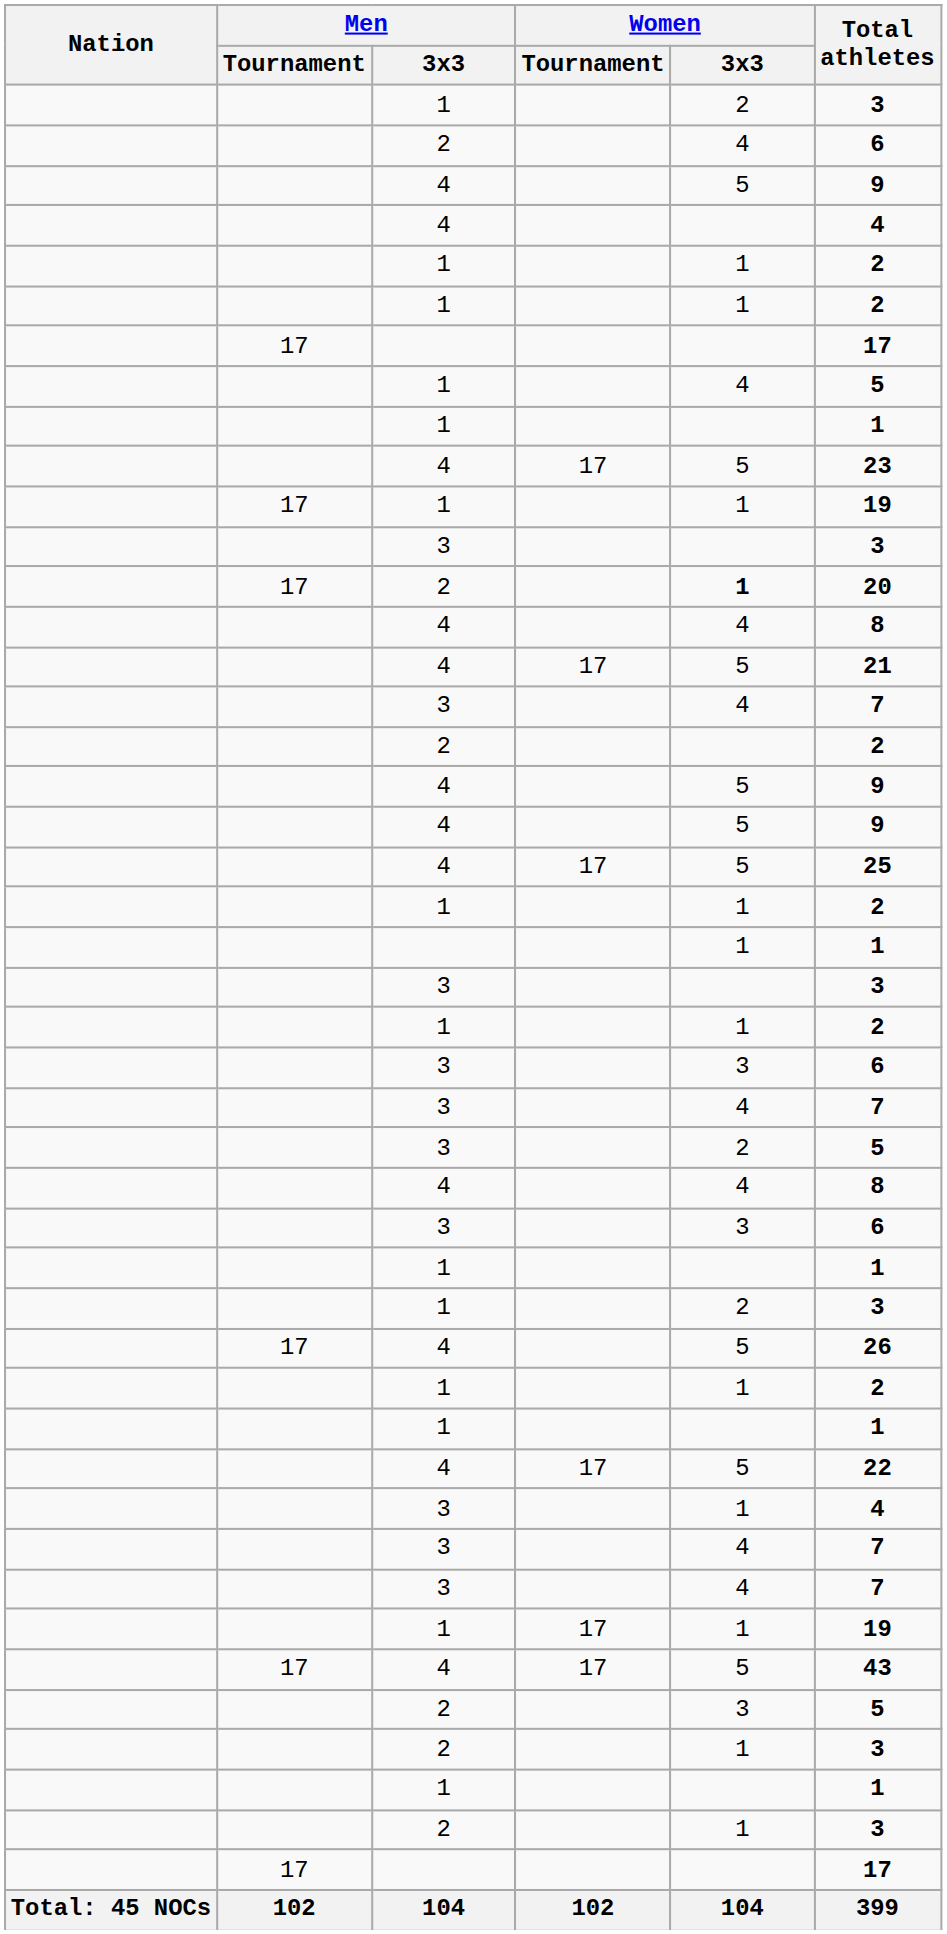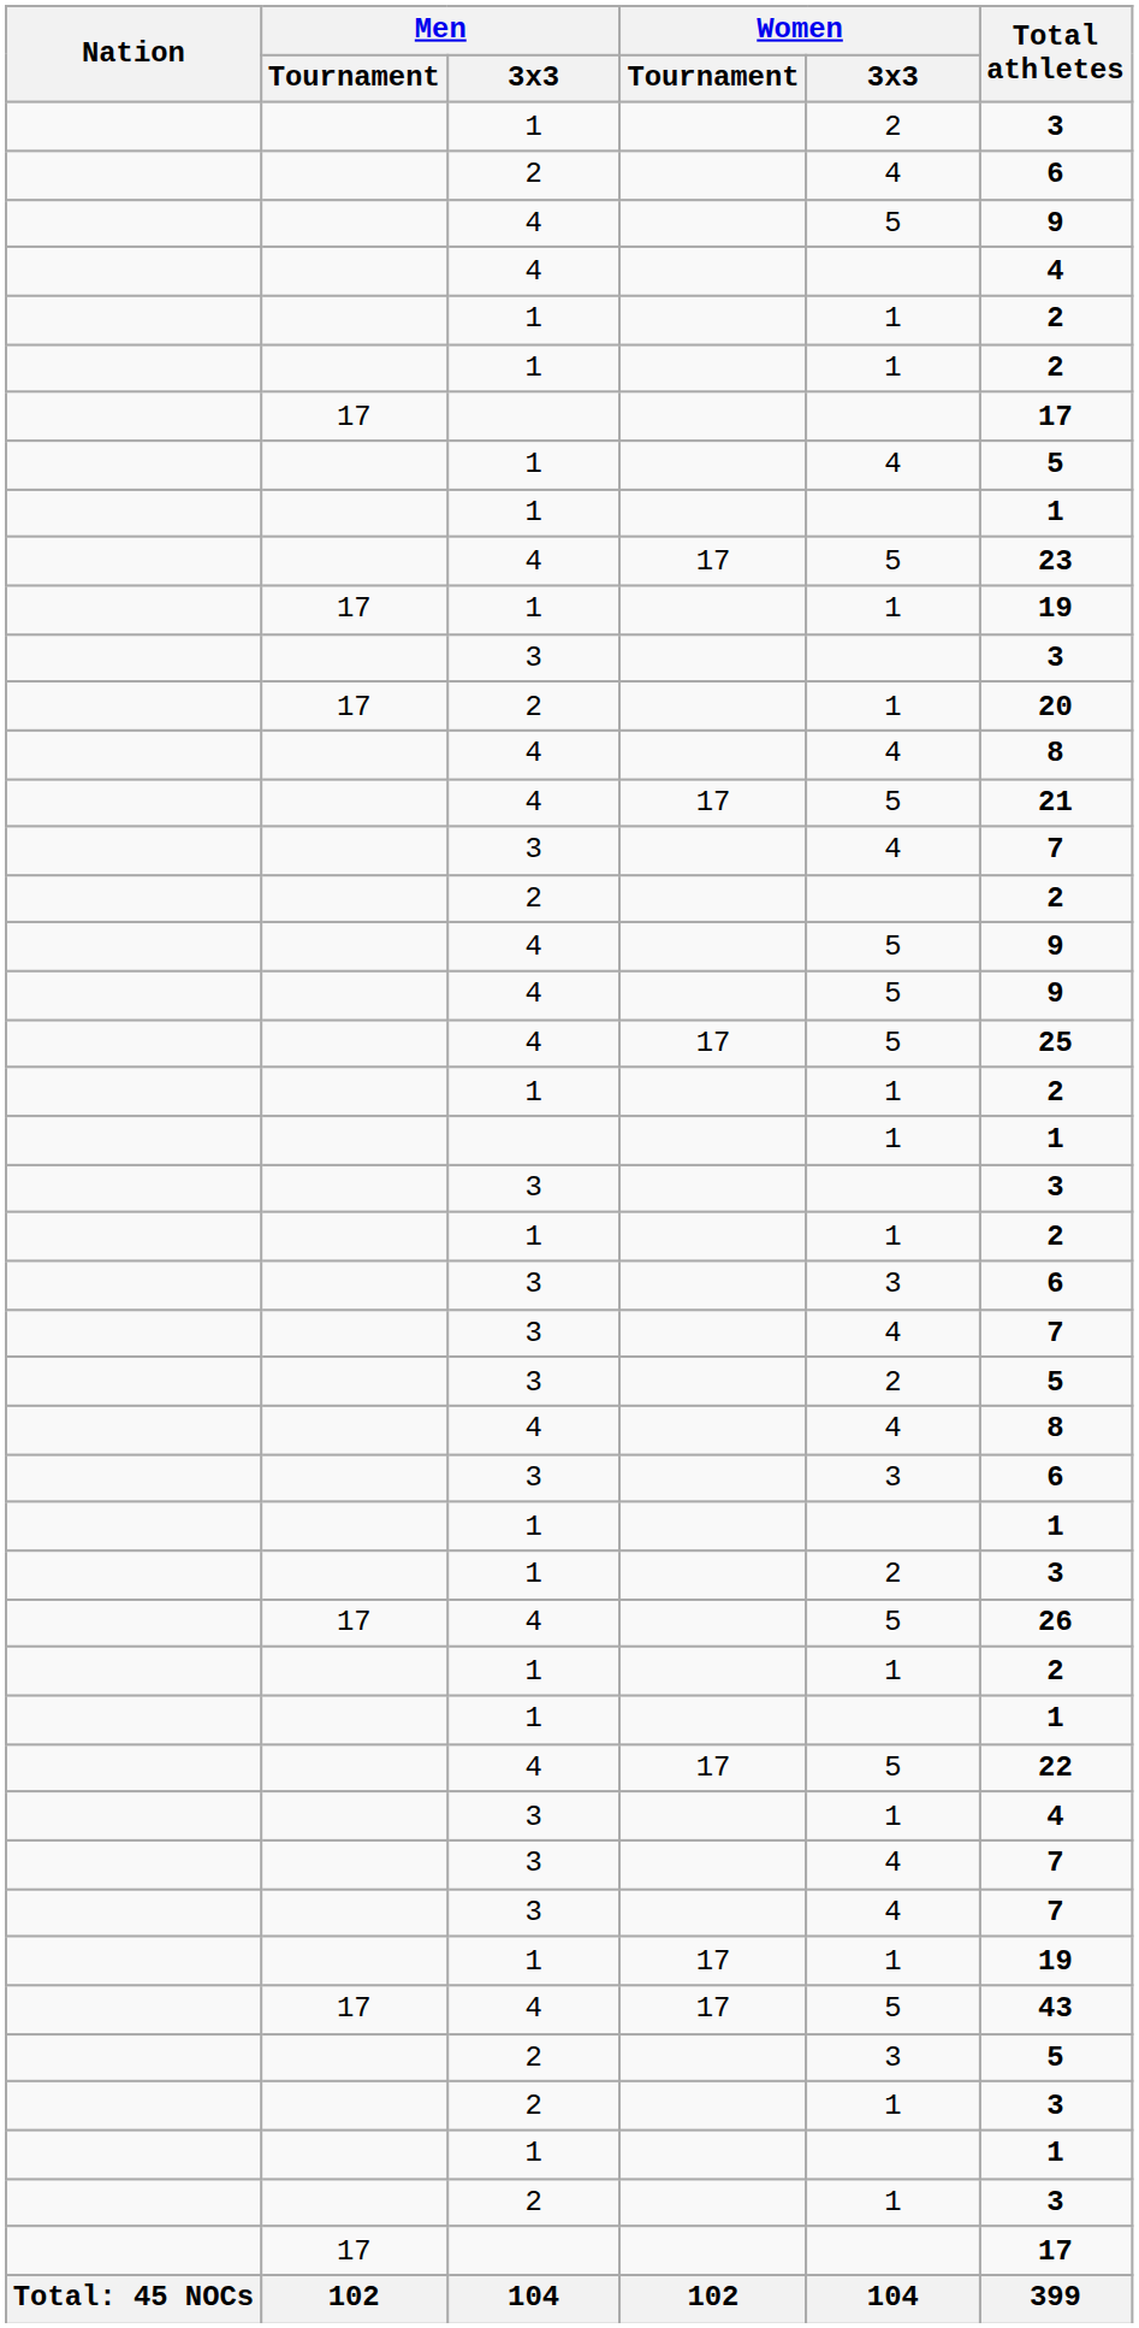17 / 2 | Women / 3x3: bold -> normal
